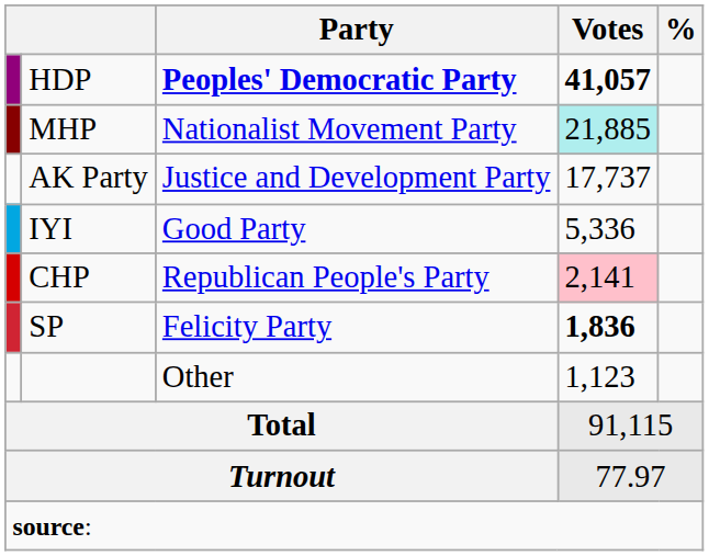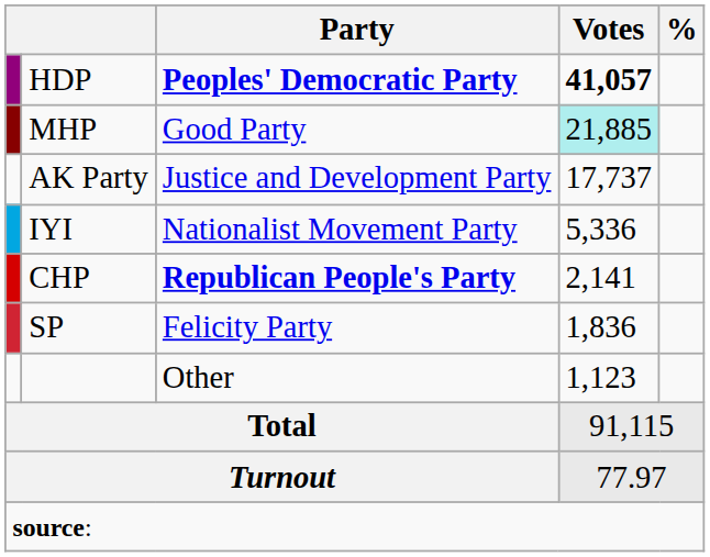MHP | Party: Nationalist Movement Party -> Good Party
IYI | Party: Good Party -> Nationalist Movement Party
CHP | Party: normal -> bold
CHP | Votes: pink background -> no background
SP | Votes: bold -> normal
